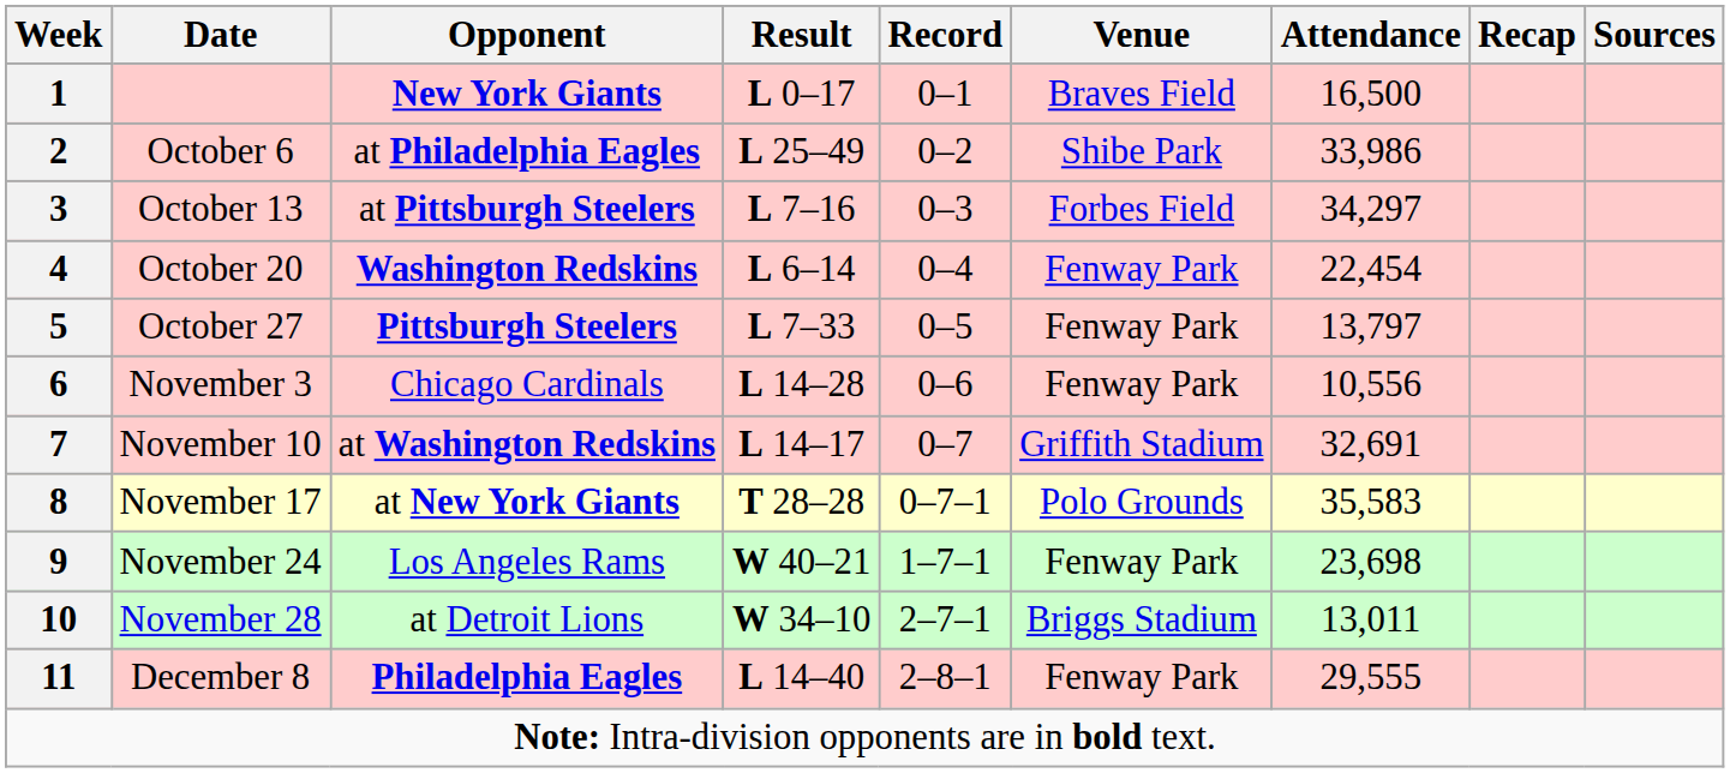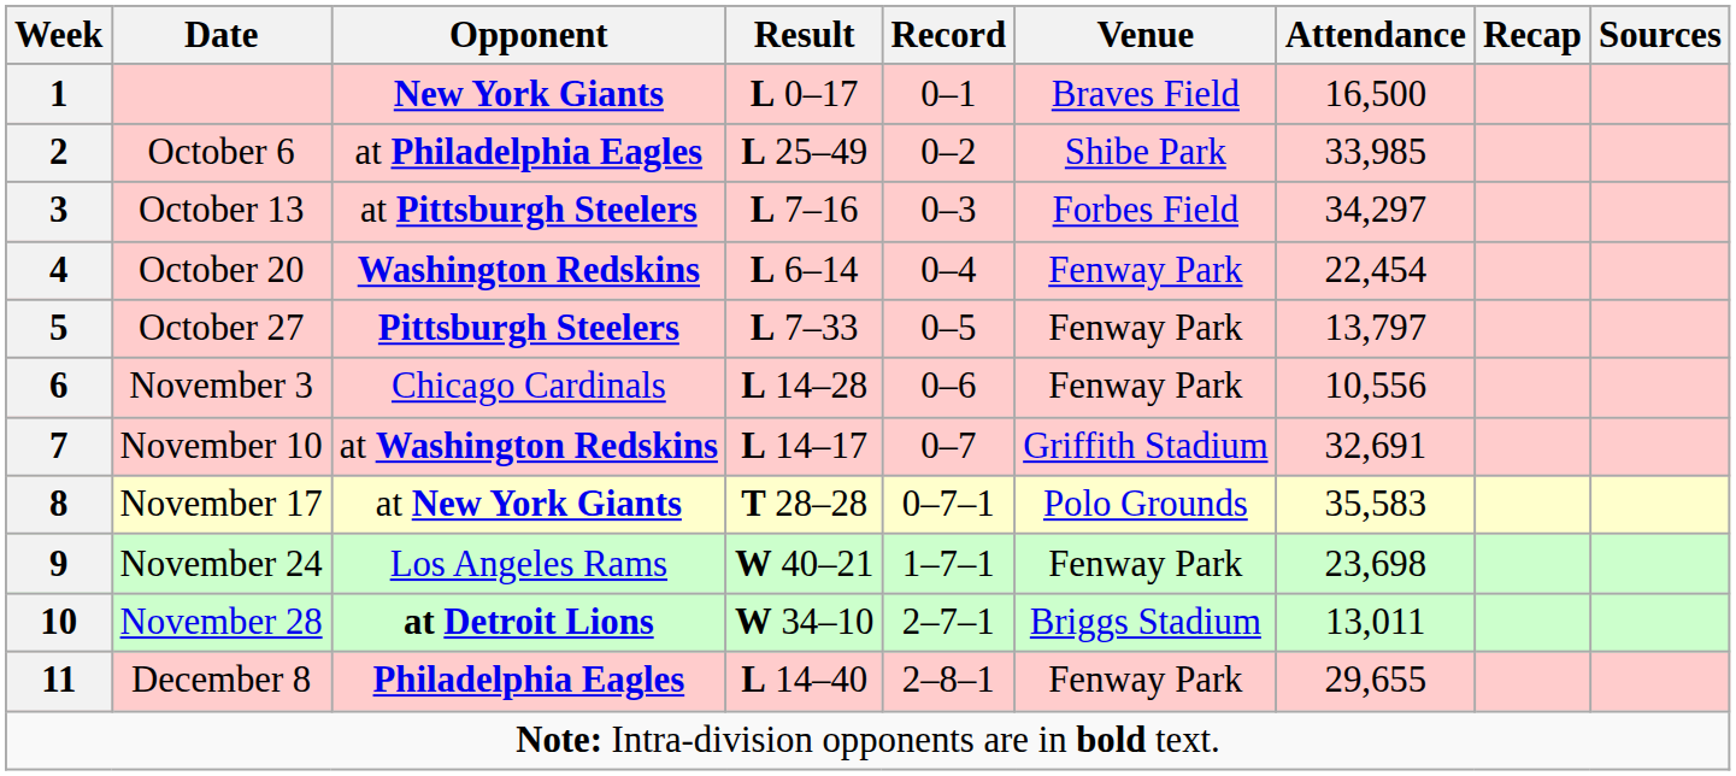2 | Attendance: 33,986 -> 33,985
10 | Opponent: normal -> bold
11 | Attendance: 29,555 -> 29,655
